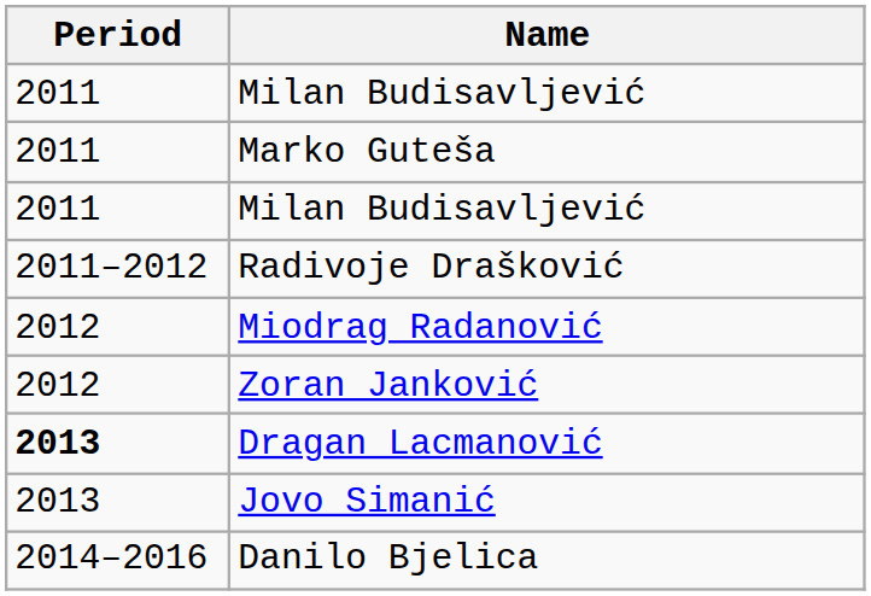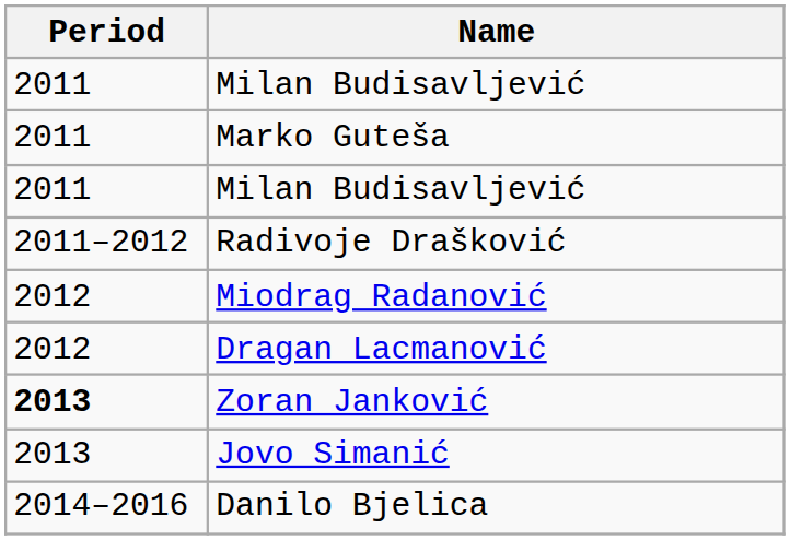row 7 | Name: Zoran Janković -> Dragan Lacmanović
row 8 | Name: Dragan Lacmanović -> Zoran Janković
